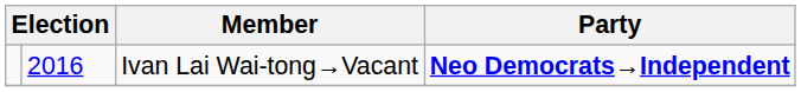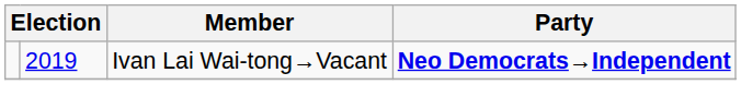Ivan Lai Wai-tong→Vacant | column 2: 2016 -> 2019
